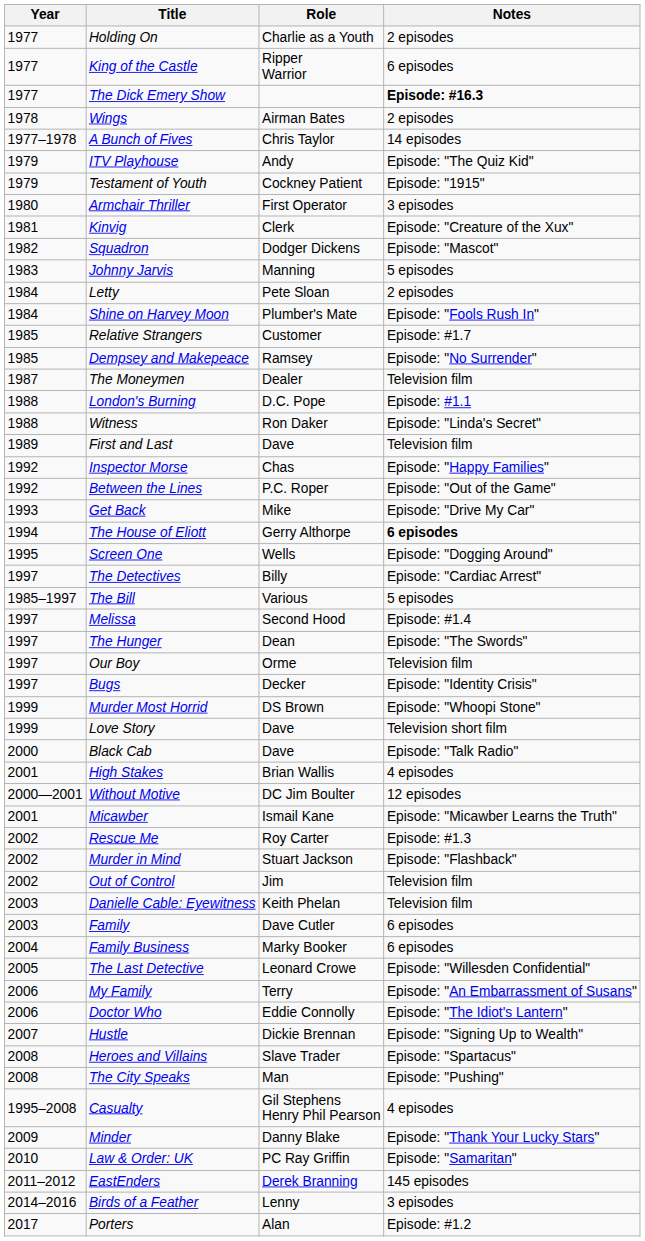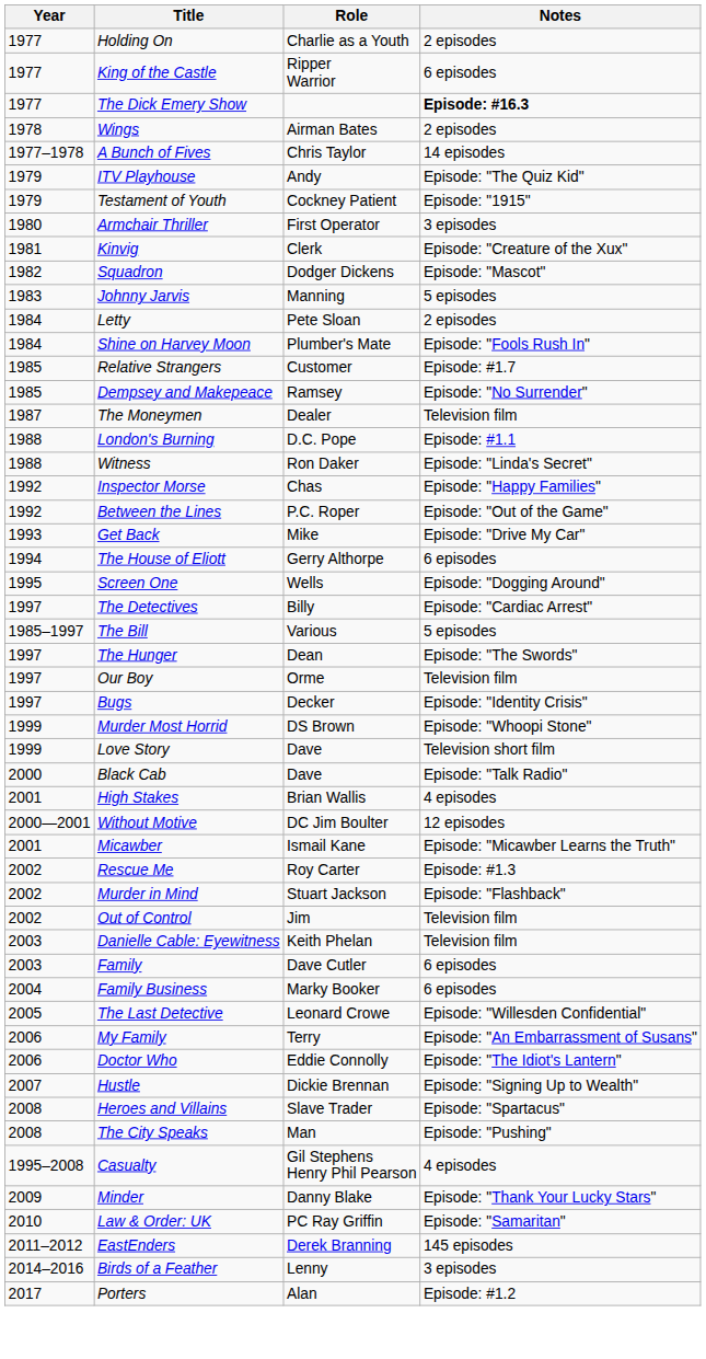- row: 1989 | First and Last | Dave | Television film
The House of Eliott | Notes: bold -> normal
- row: 1997 | Melissa | Second Hood | Episode: #1.4
